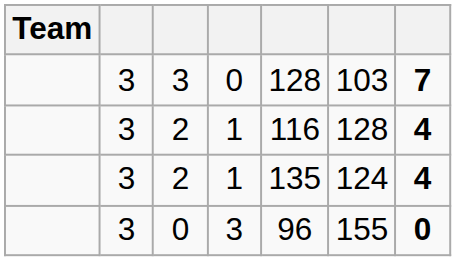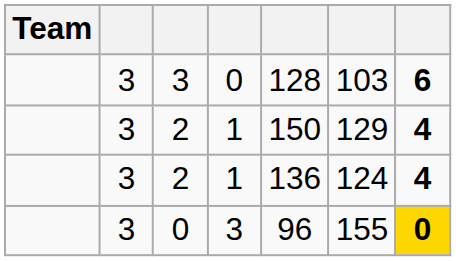row 2 | column 7: 7 -> 6
row 3 | column 5: 116 -> 150
row 3 | column 6: 128 -> 129
row 4 | column 5: 135 -> 136
row 5 | column 7: no background -> gold background
